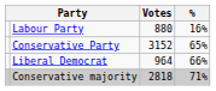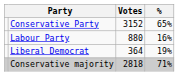rows swapped: Conservative Party <-> Labour Party
Liberal Democrat | Votes: 964 -> 364
Liberal Democrat | %: 66% -> 19%
